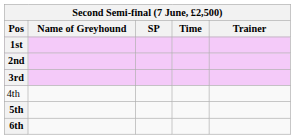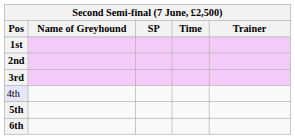4th | Pos: no background -> lavender background
